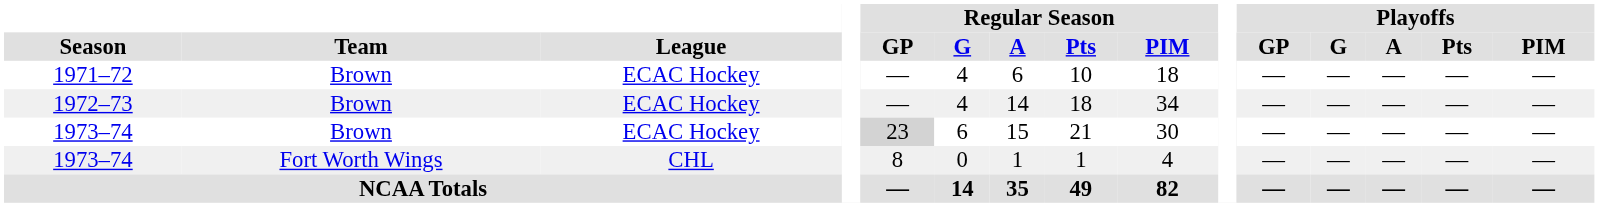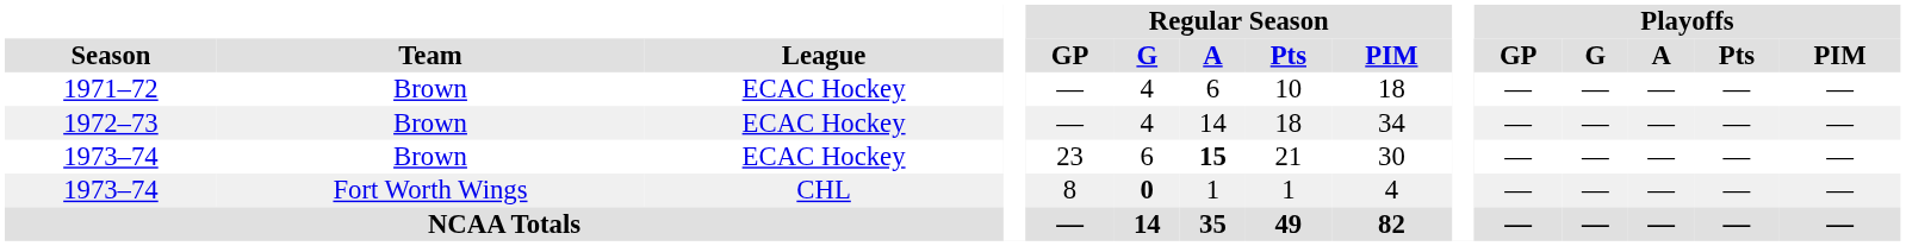1973–74 / Brown | Regular Season / GP: lightgrey background -> no background
1973–74 / Brown | Regular Season / A: normal -> bold
1973–74 / Fort Worth Wings | Regular Season / G: normal -> bold
